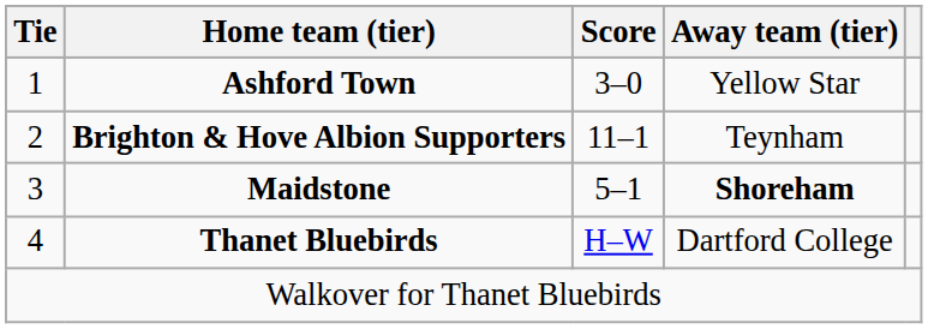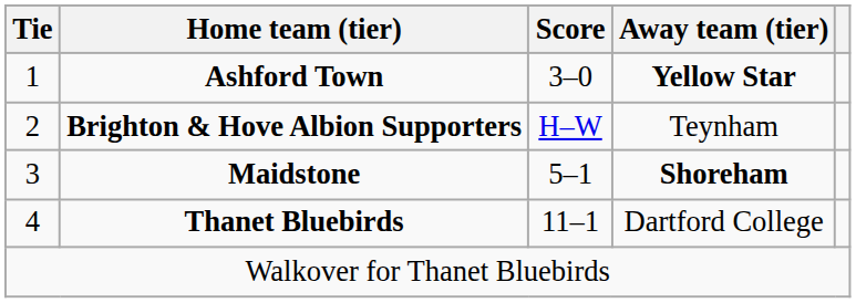Ashford Town | Away team (tier): normal -> bold
Brighton & Hove Albion Supporters | Score: 11–1 -> H–W
Thanet Bluebirds | Score: H–W -> 11–1
